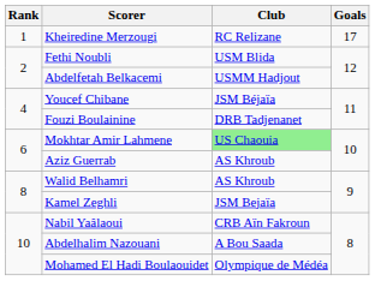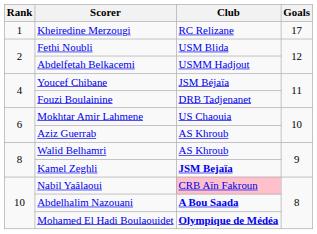Mokhtar Amir Lahmene | Club: lightgreen background -> no background
Kamel Zeghli | Club: normal -> bold
Nabil Yaâlaoui | Club: no background -> pink background
Abdelhalim Nazouani | Club: normal -> bold
Mohamed El Hadi Boulaouidet | Club: normal -> bold
